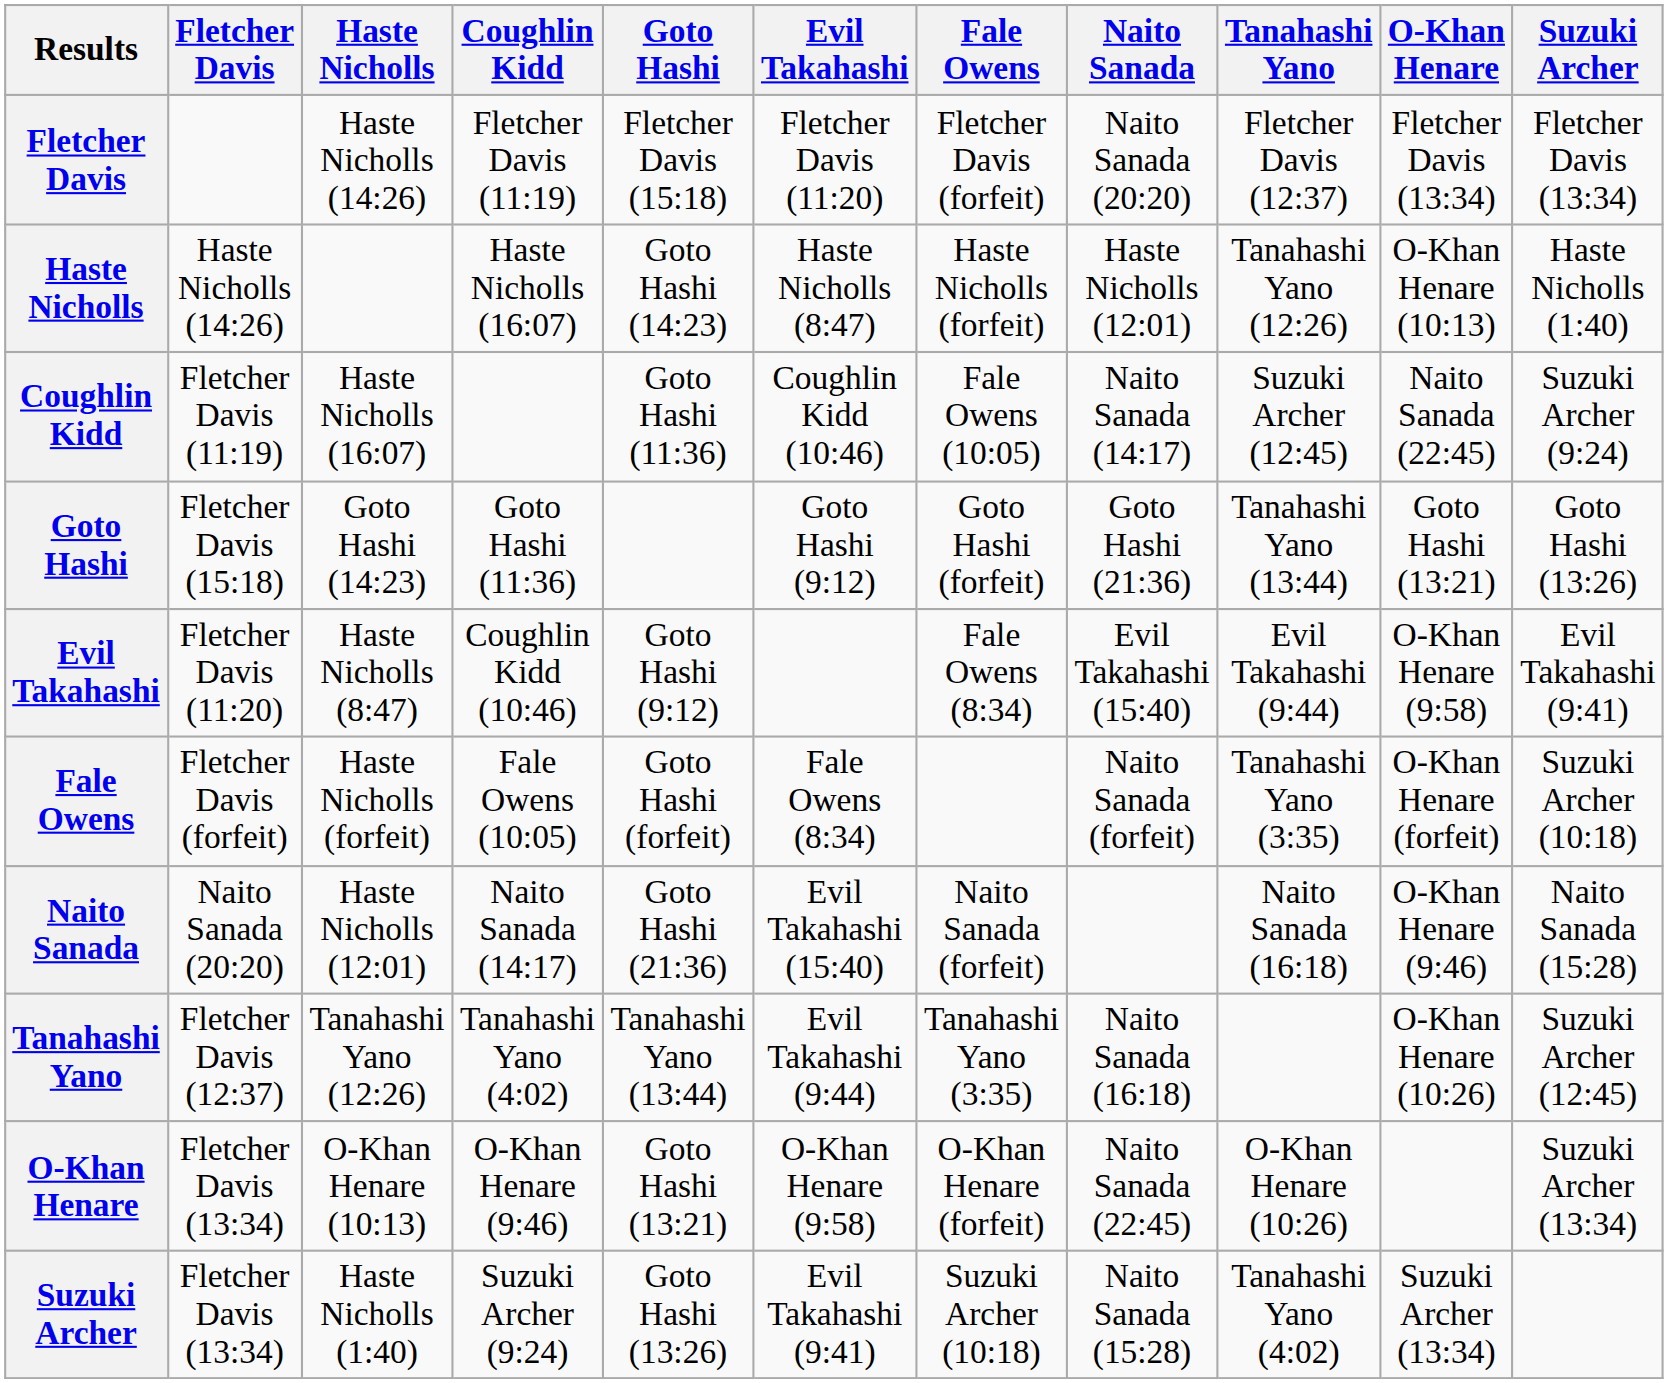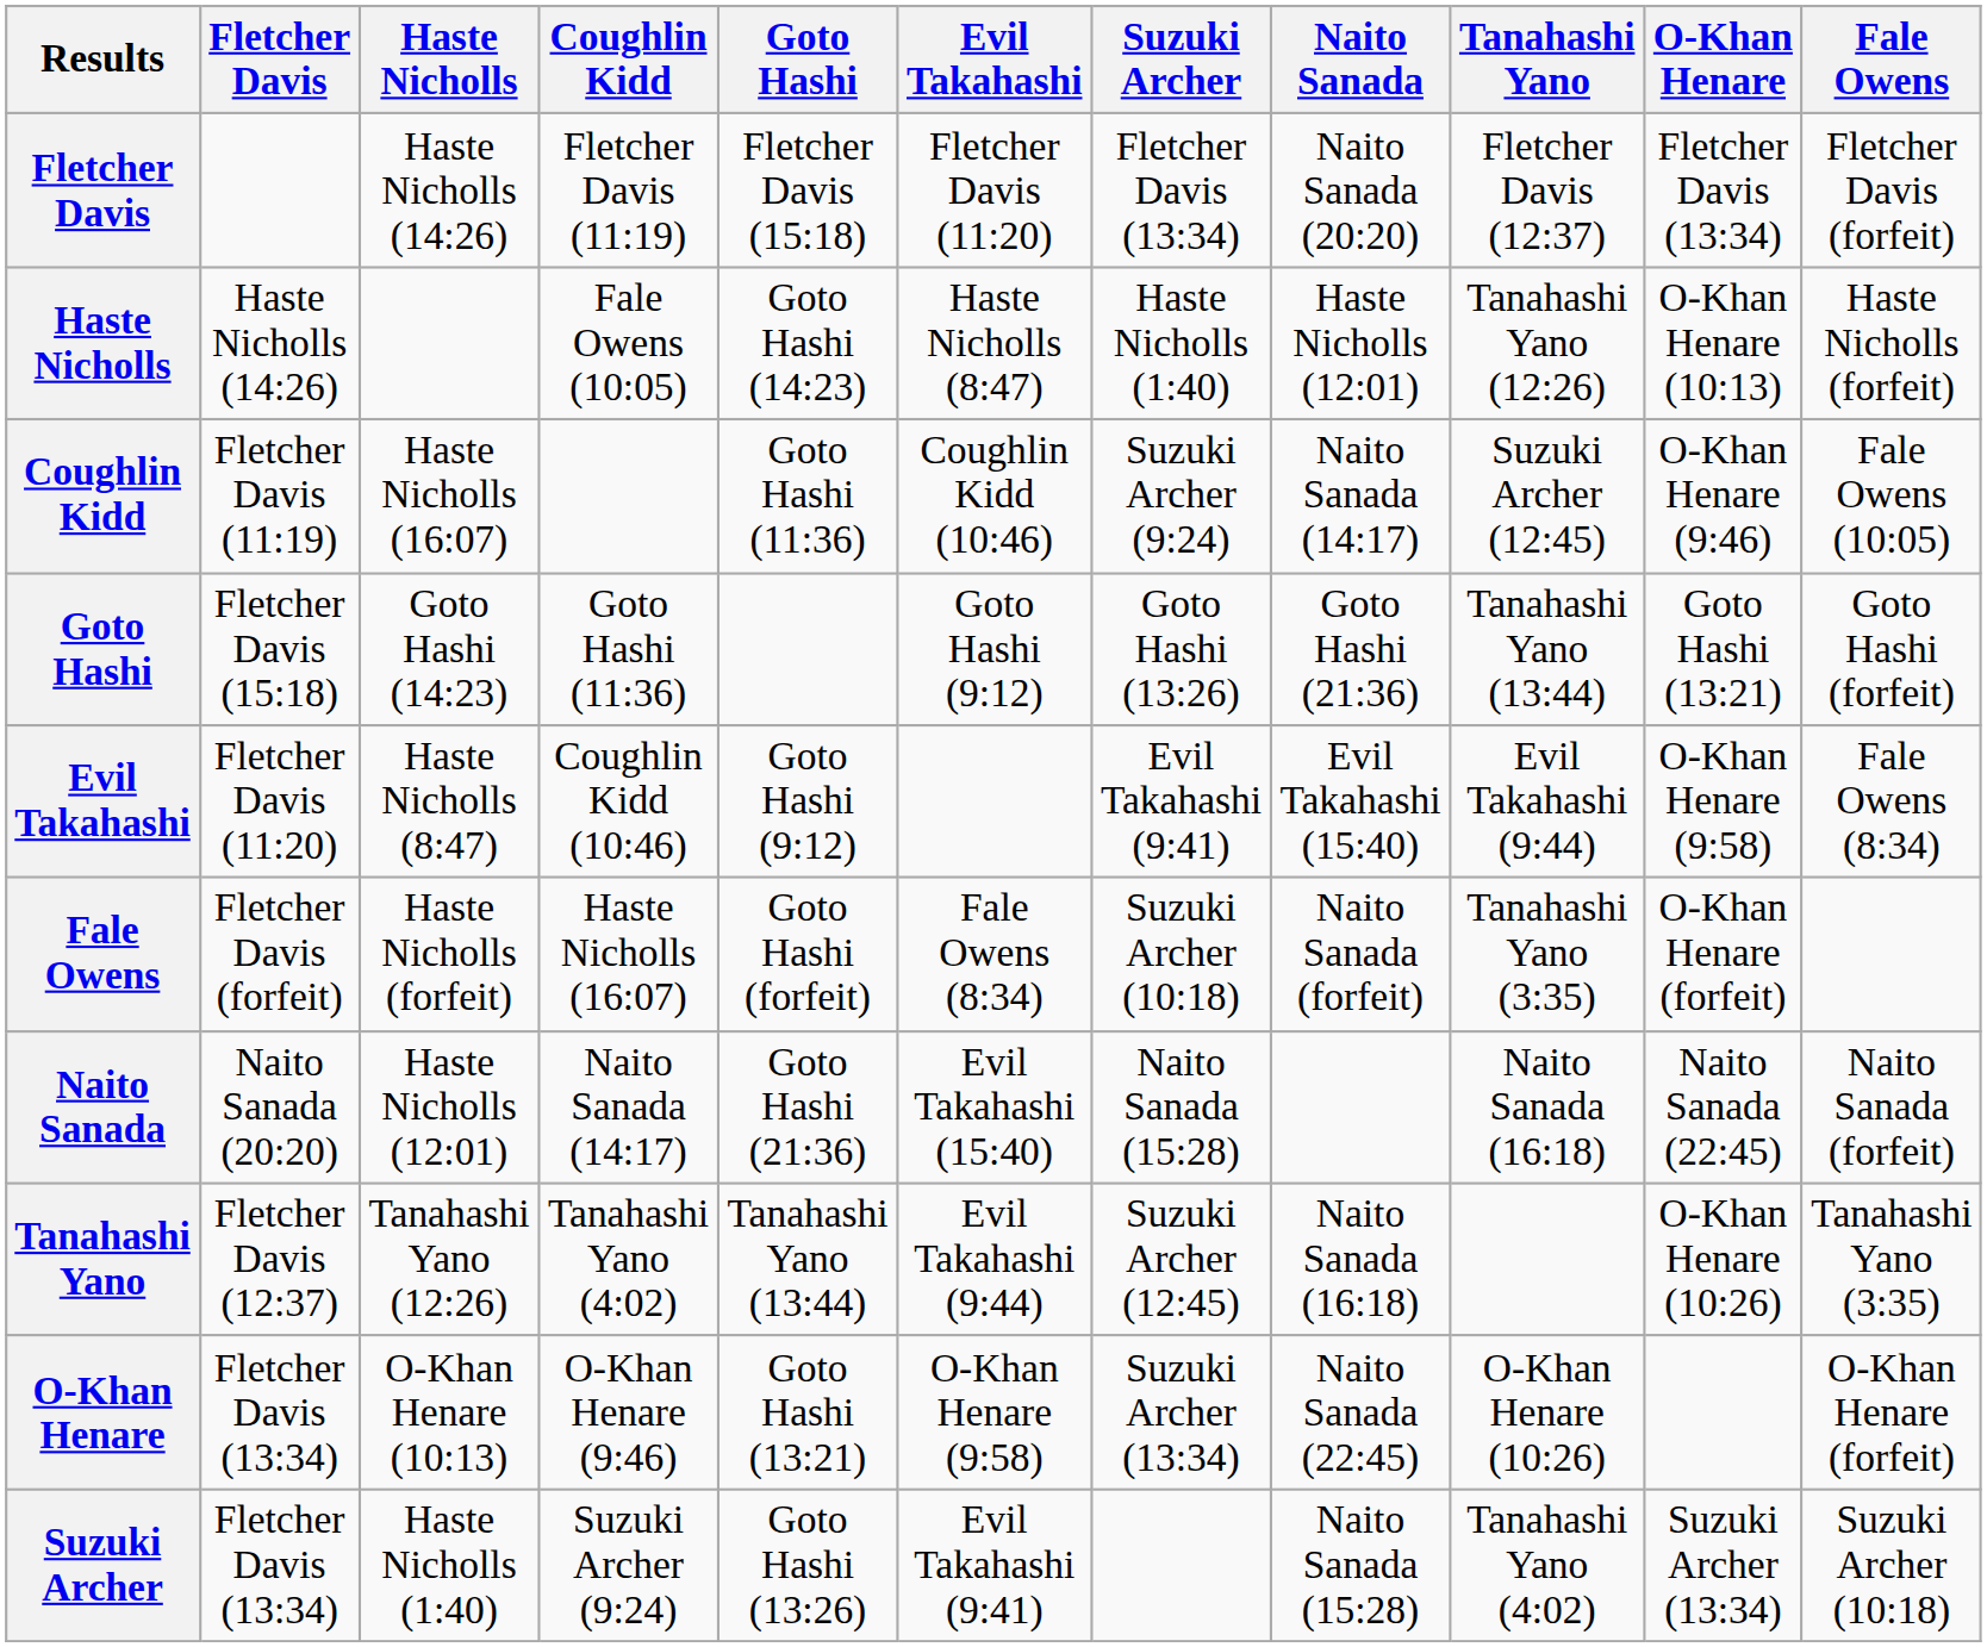columns swapped: Fale Owens <-> Suzuki Archer
row 3 | Coughlin Kidd: Haste Nicholls (16:07) -> Fale Owens (10:05)
row 4 | O-Khan Henare: Naito Sanada (22:45) -> O-Khan Henare (9:46)
row 7 | Coughlin Kidd: Fale Owens (10:05) -> Haste Nicholls (16:07)
row 8 | O-Khan Henare: O-Khan Henare (9:46) -> Naito Sanada (22:45)
